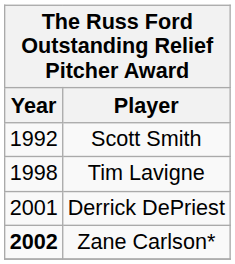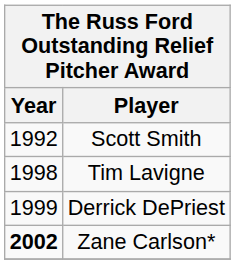Derrick DePriest | Year: 2001 -> 1999
